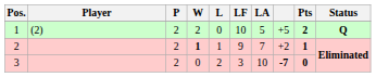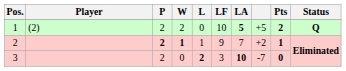row 2 | LA: normal -> bold
row 3 | P: normal -> bold
row 4 | L: normal -> bold
row 4 | LA: normal -> bold
row 4 | column 8: bold -> normal
